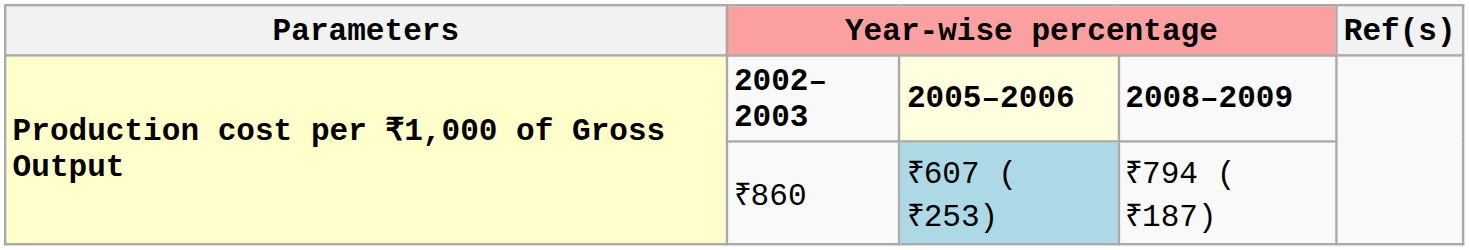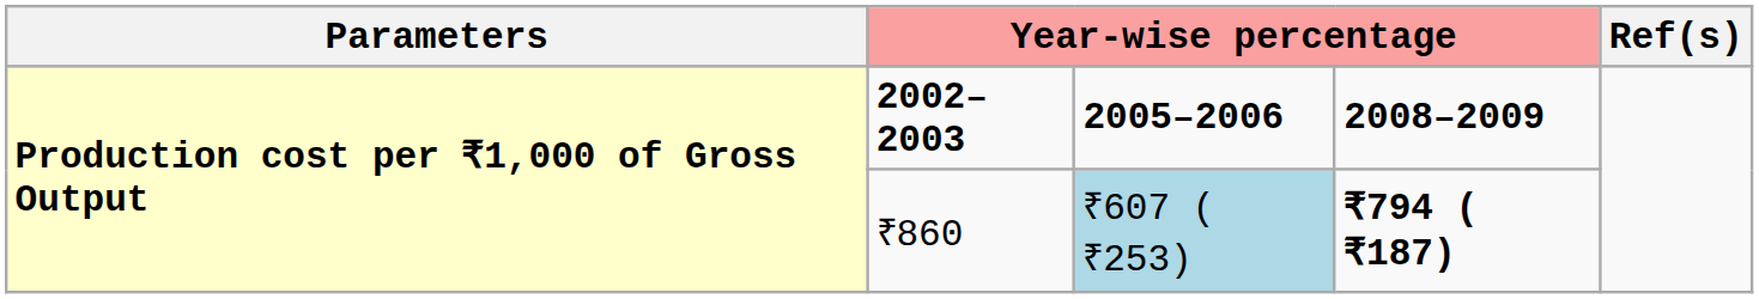2002–2003 | column 3: lightyellow background -> no background
₹860 | column 4: normal -> bold
